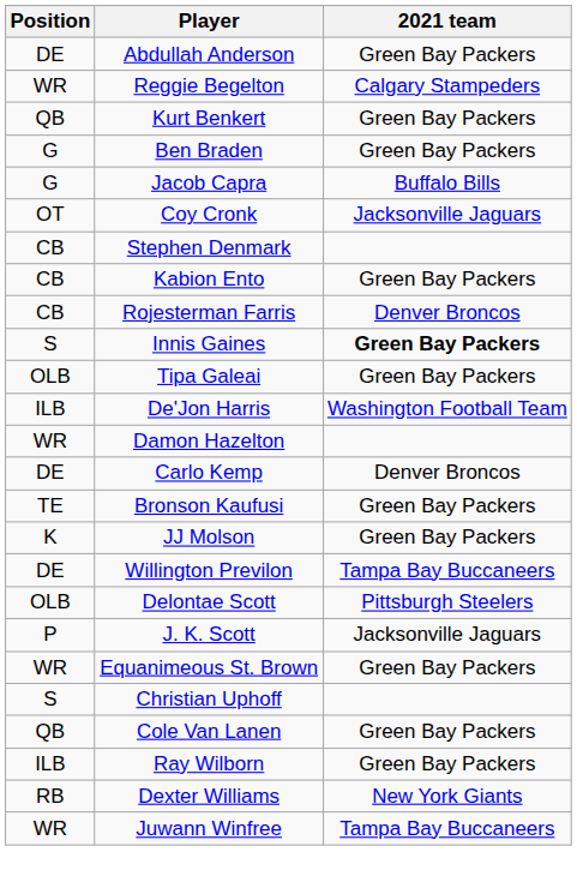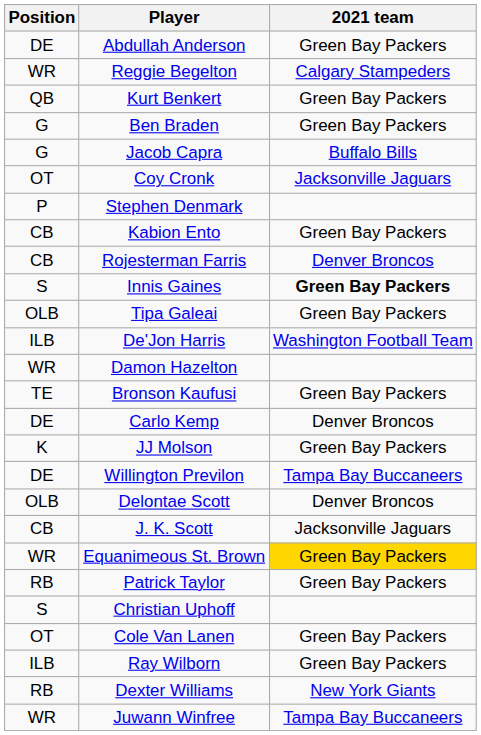Stephen Denmark | Position: CB -> P
rows swapped: Bronson Kaufusi <-> Carlo Kemp
Delontae Scott | 2021 team: Pittsburgh Steelers -> Denver Broncos
J. K. Scott | Position: P -> CB
Equanimeous St. Brown | 2021 team: no background -> gold background
+ row: RB | Patrick Taylor | Green Bay Packers
Cole Van Lanen | Position: QB -> OT
